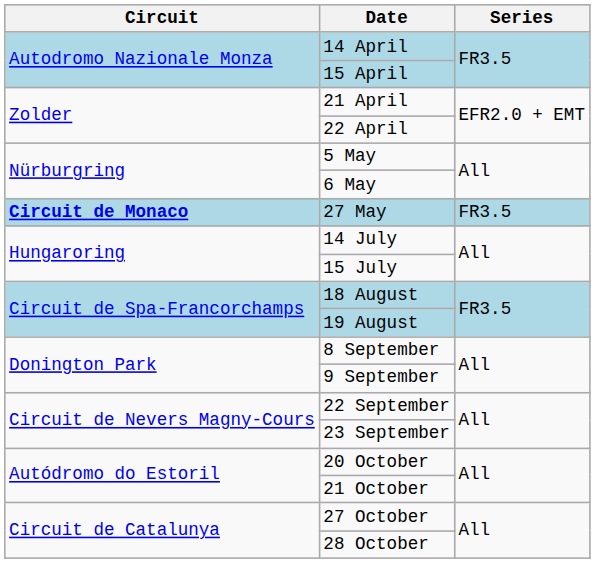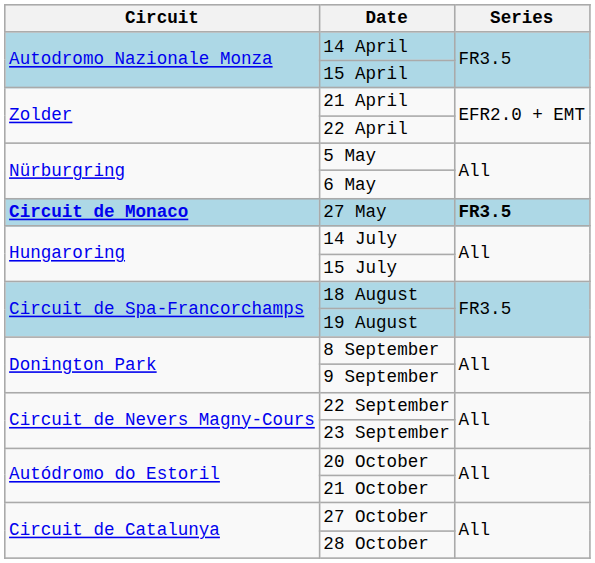27 May | Series: normal -> bold
